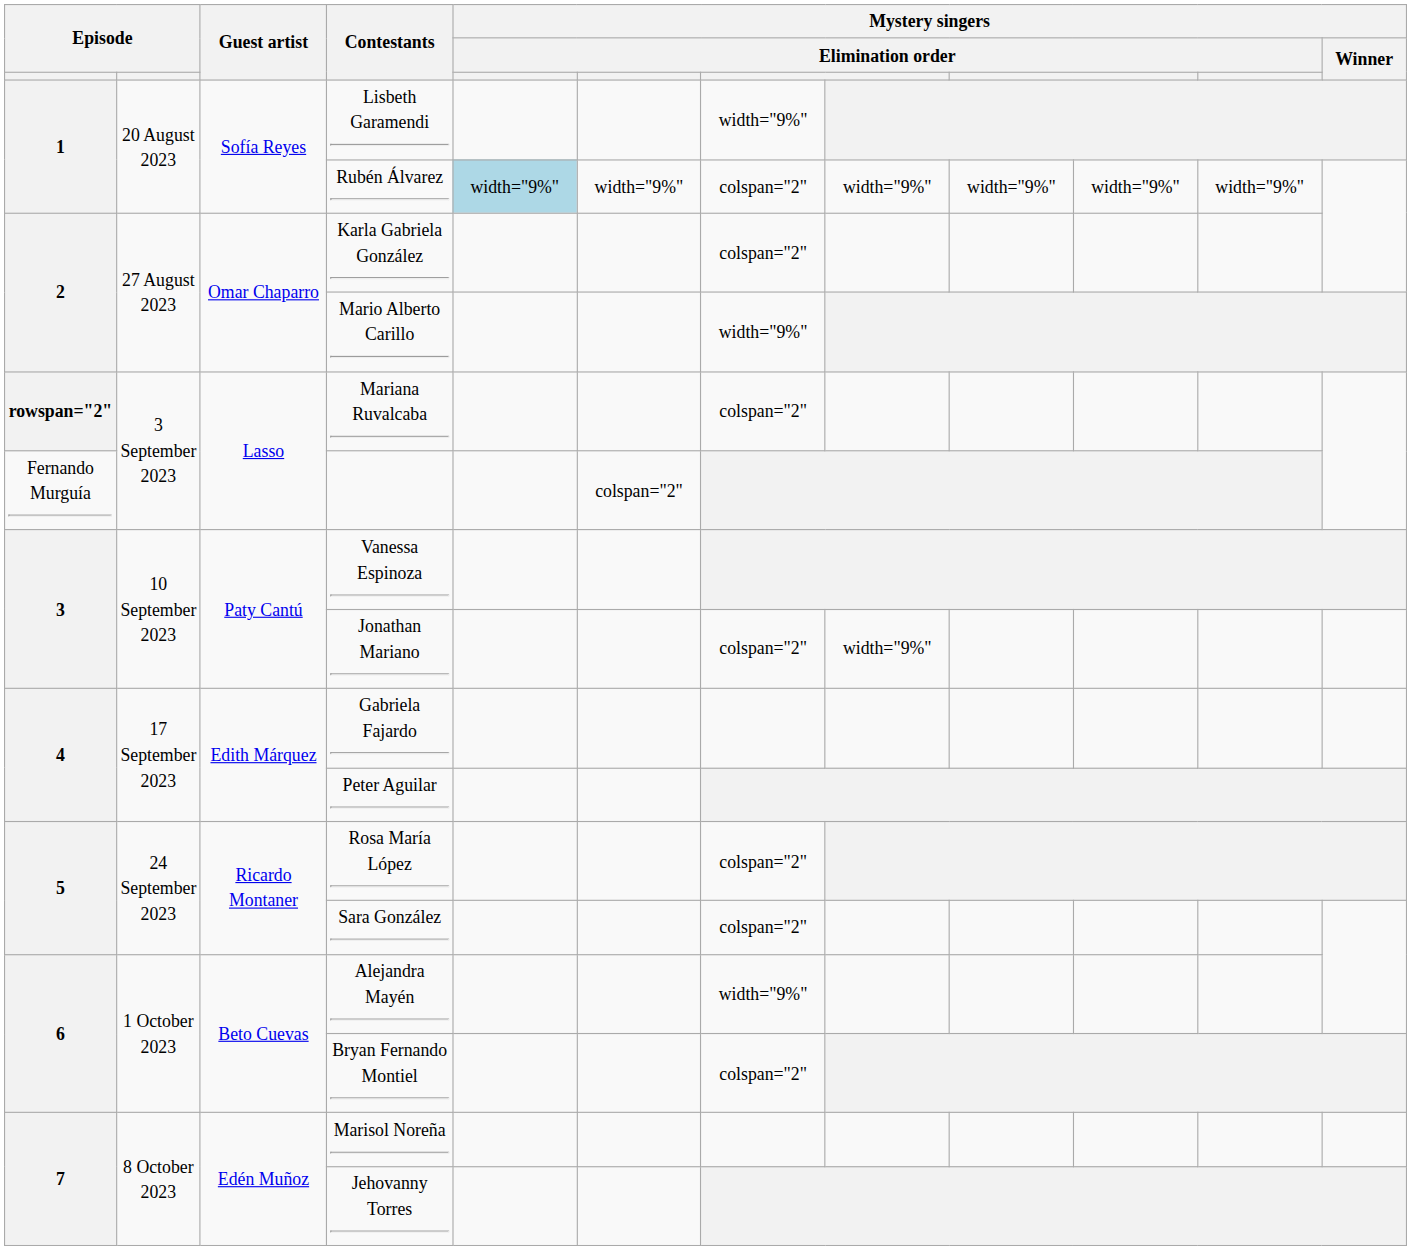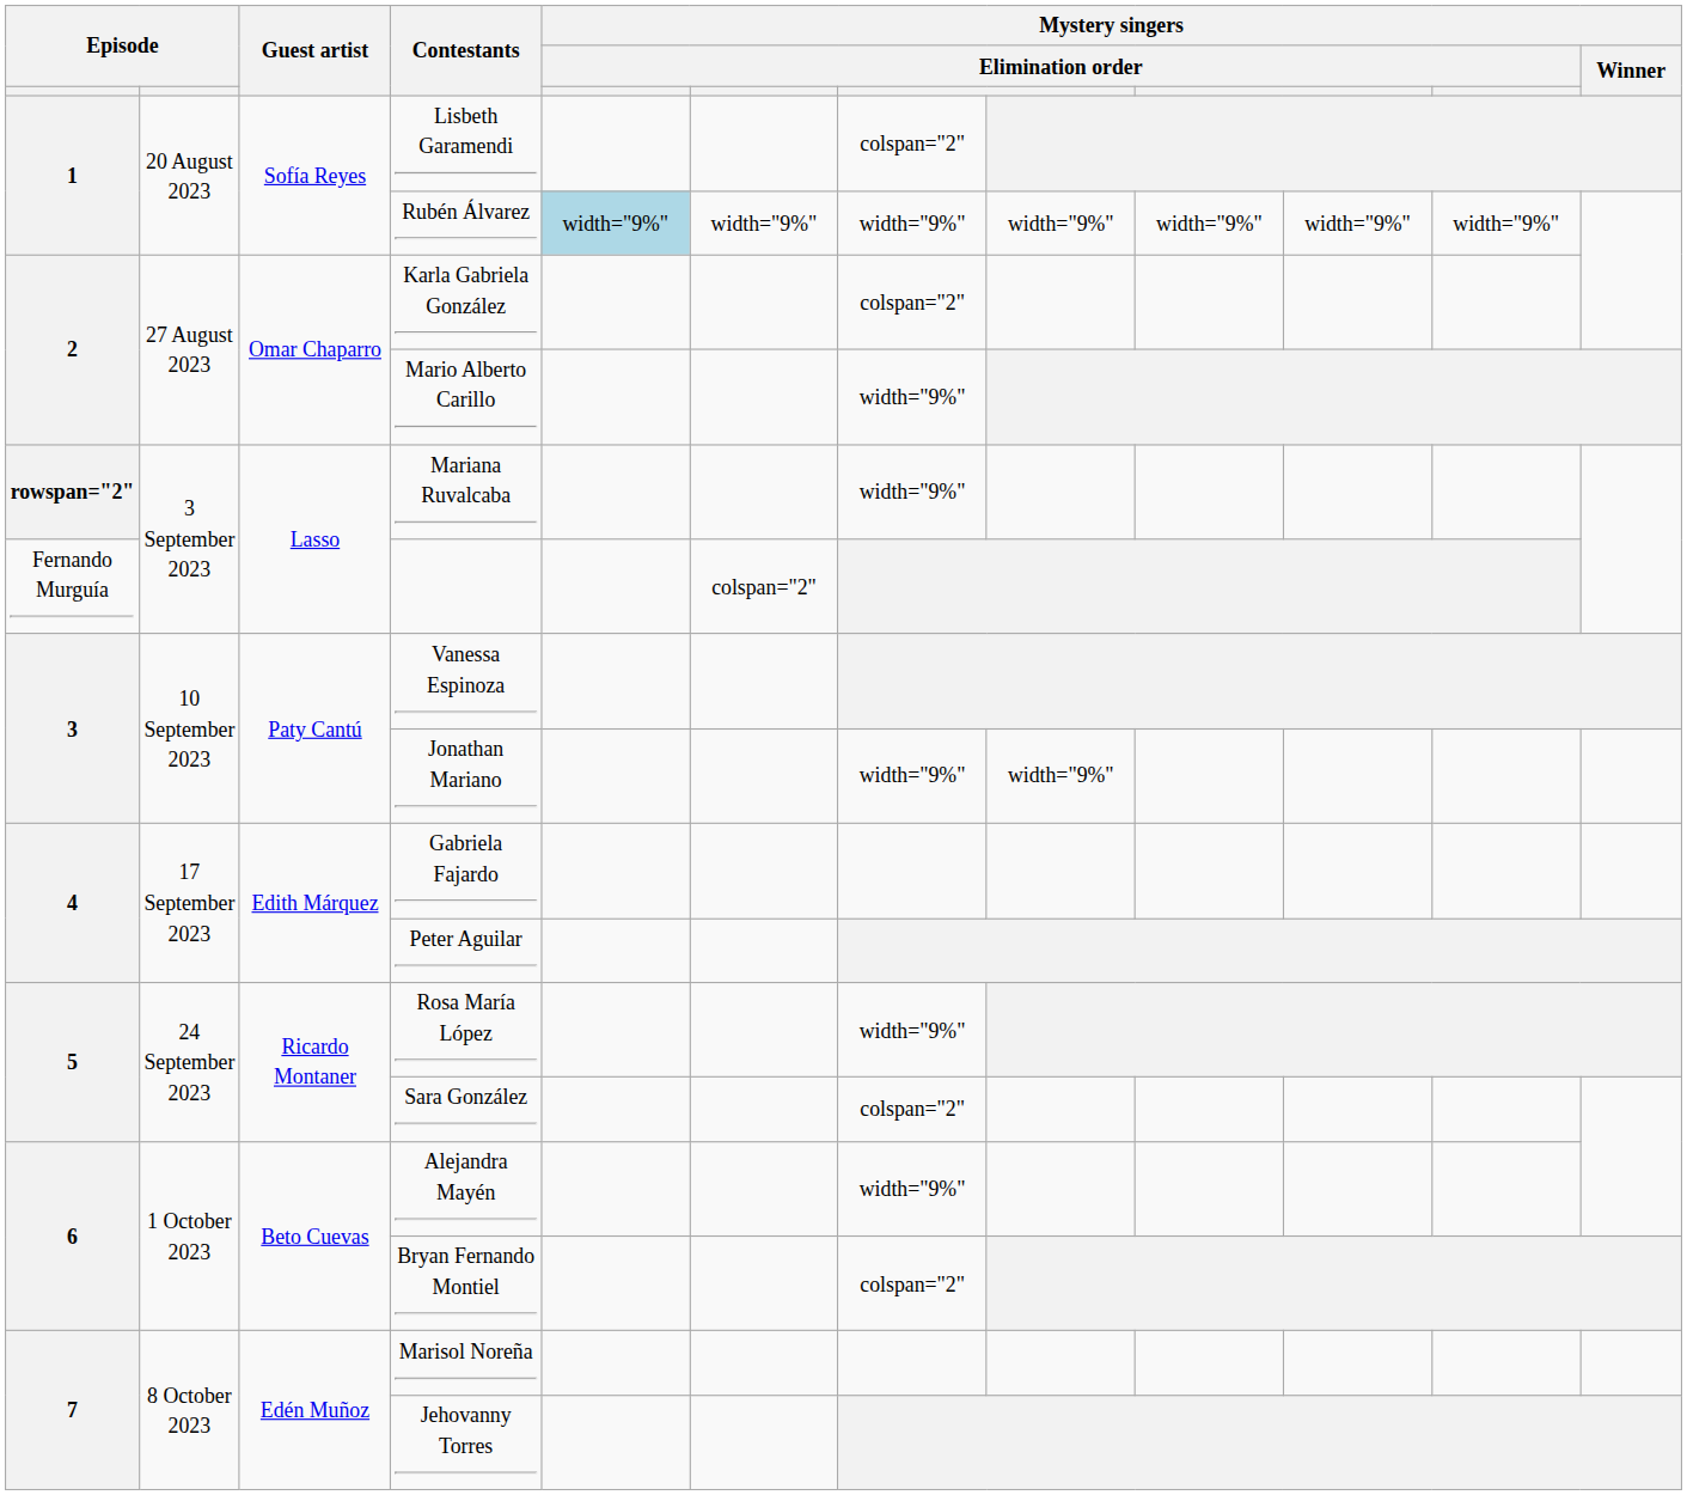Lisbeth Garamendi | column 7: width="9%" -> colspan="2"
Rubén Álvarez | column 7: colspan="2" -> width="9%"
Mariana Ruvalcaba | column 7: colspan="2" -> width="9%"
Jonathan Mariano | column 7: colspan="2" -> width="9%"
Rosa María López | column 7: colspan="2" -> width="9%"
